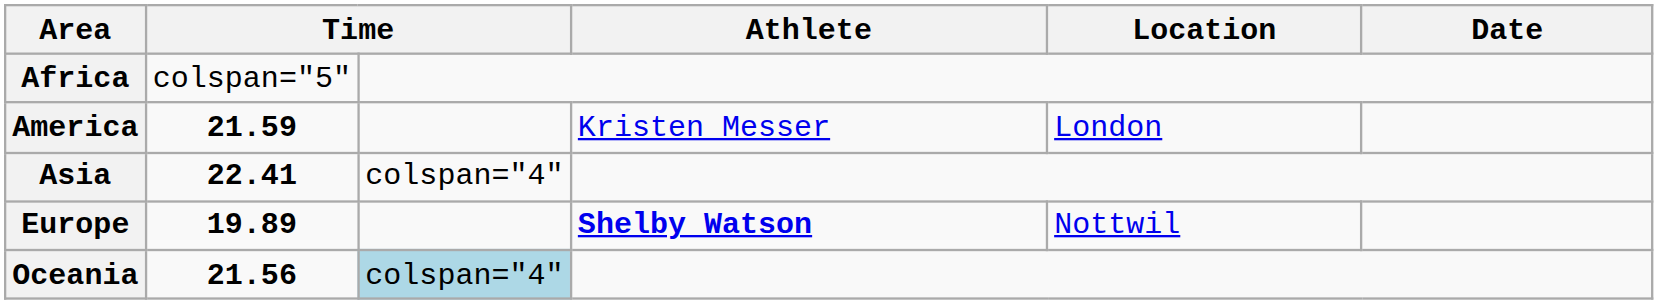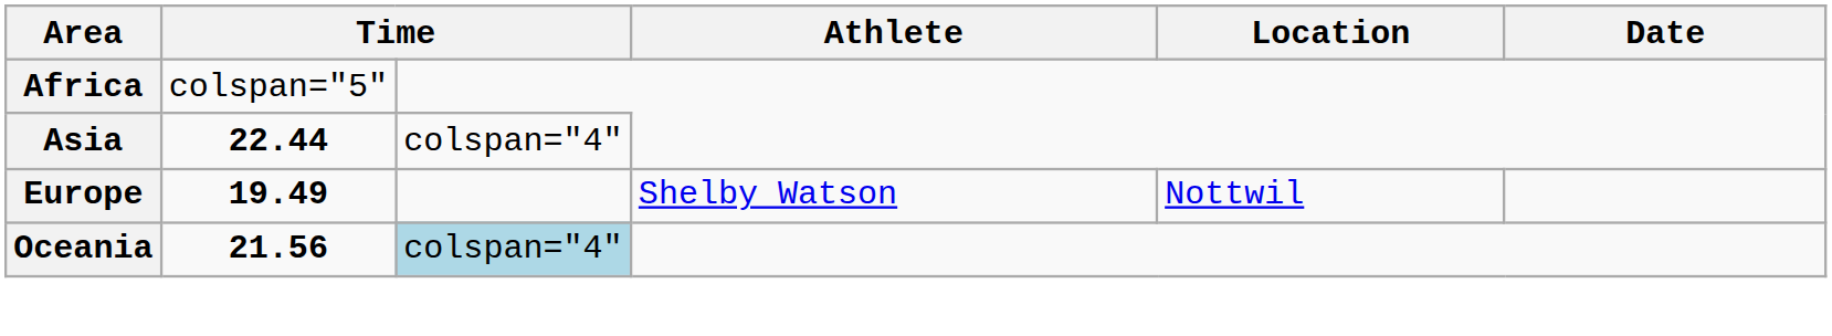- row: America | 21.59 | Kristen Messer | London
Asia | column 2: 22.41 -> 22.44
Europe | column 2: 19.89 -> 19.49
Europe | Athlete: bold -> normal
